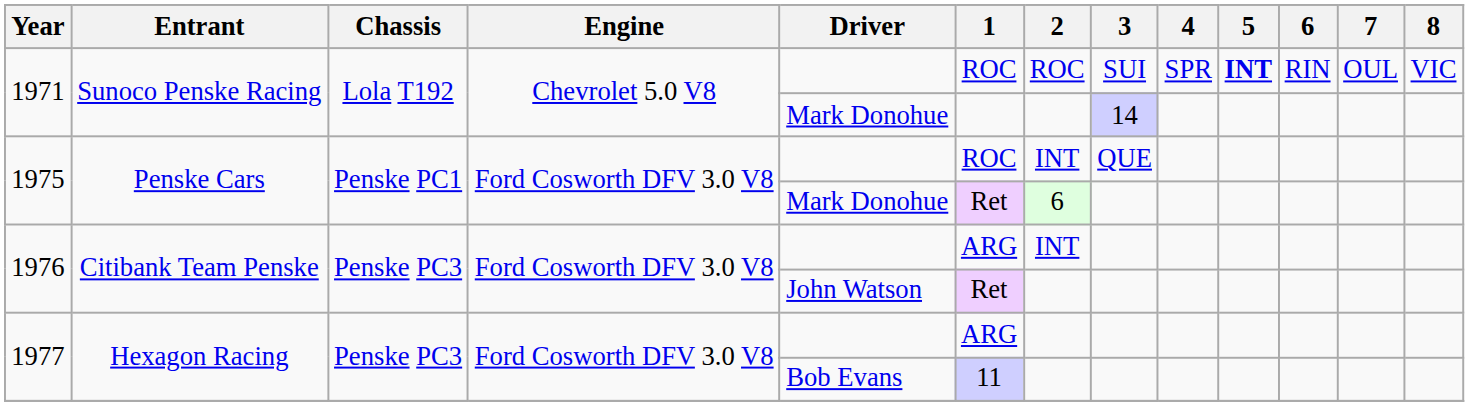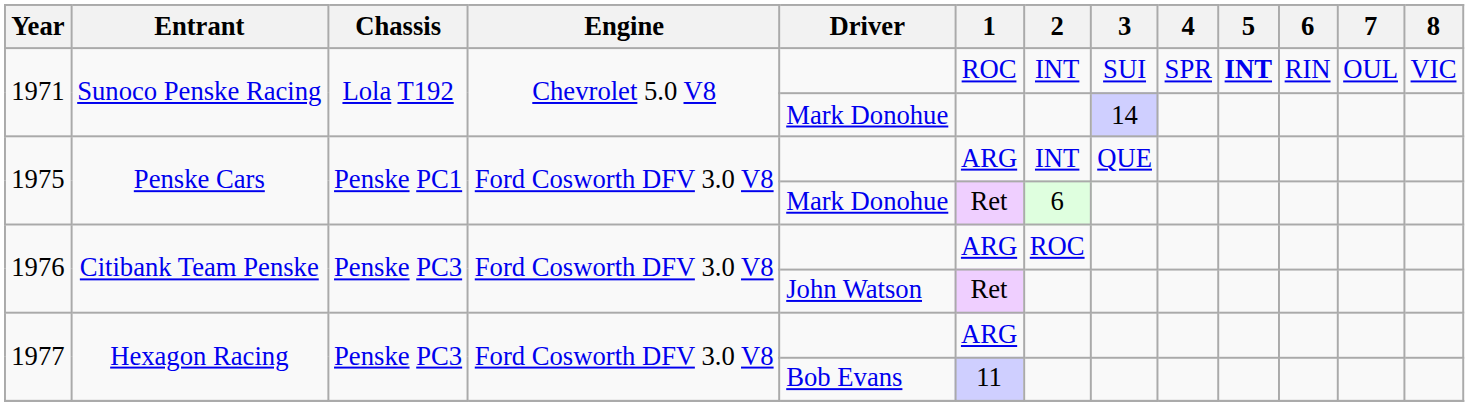row 2 | 2: ROC -> INT
row 4 | 1: ROC -> ARG
row 6 | 2: INT -> ROC
